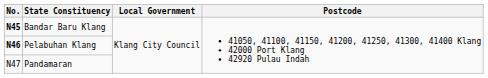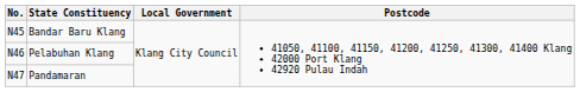Bandar Baru Klang | No.: bold -> normal
Pelabuhan Klang | No.: bold -> normal
